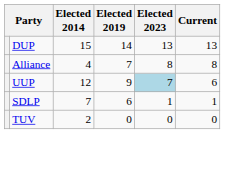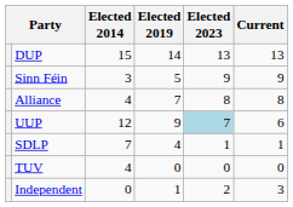+ row: Sinn Féin | 3 | 5 | 9 | 9
SDLP | Elected 2019: 6 -> 4
TUV | Elected 2014: 2 -> 4
+ row: Independent | 0 | 1 | 2 | 3
